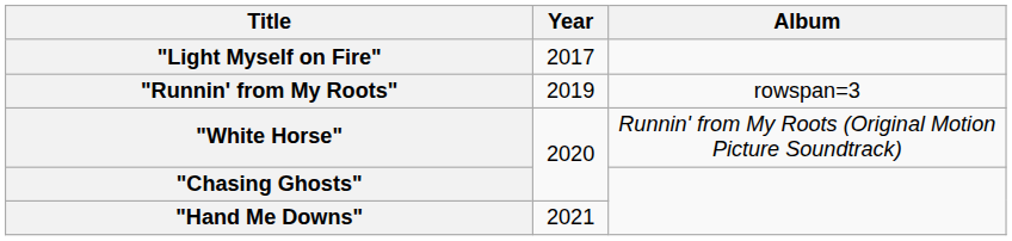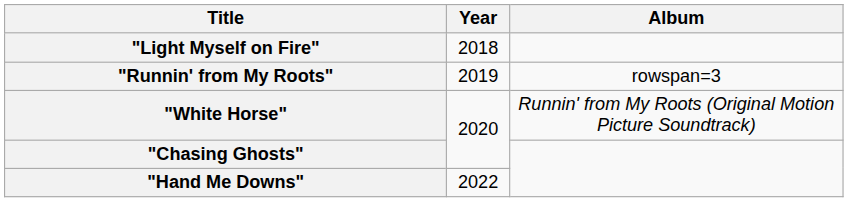"Light Myself on Fire" | Year: 2017 -> 2018
"Hand Me Downs" | Year: 2021 -> 2022
